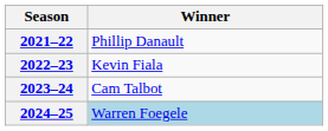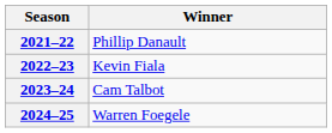2024–25 | Winner: lightblue background -> no background
